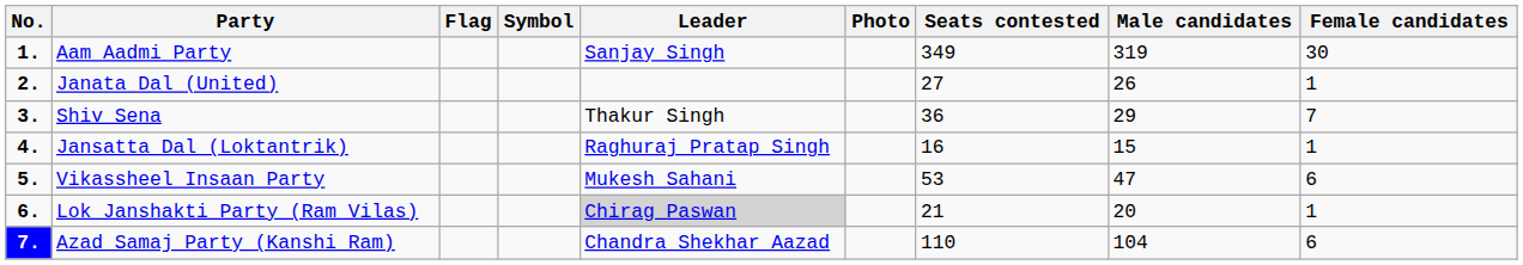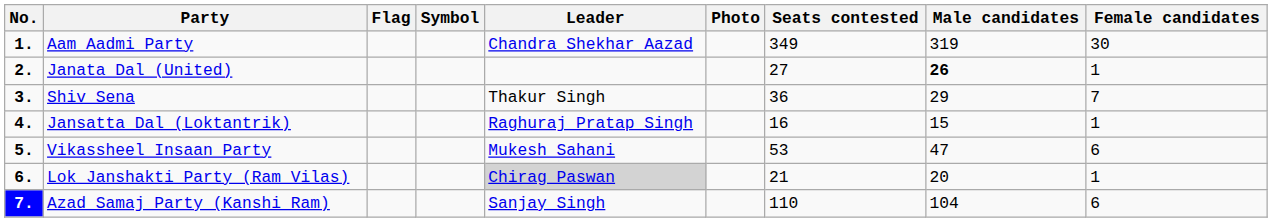Aam Aadmi Party | Leader: Sanjay Singh -> Chandra Shekhar Aazad
Janata Dal (United) | Male candidates: normal -> bold
Azad Samaj Party (Kanshi Ram) | Leader: Chandra Shekhar Aazad -> Sanjay Singh
